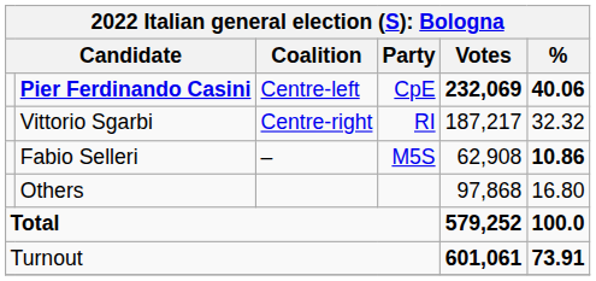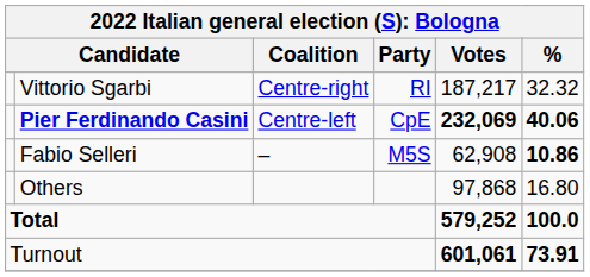rows swapped: Pier Ferdinando Casini <-> Vittorio Sgarbi
